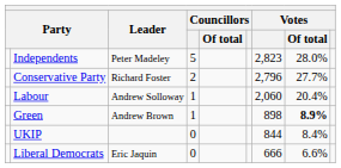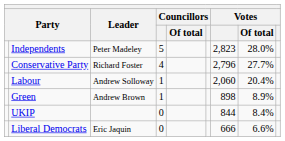Conservative Party | column 4: 2 -> 4
Green | Votes / Of total: bold -> normal
